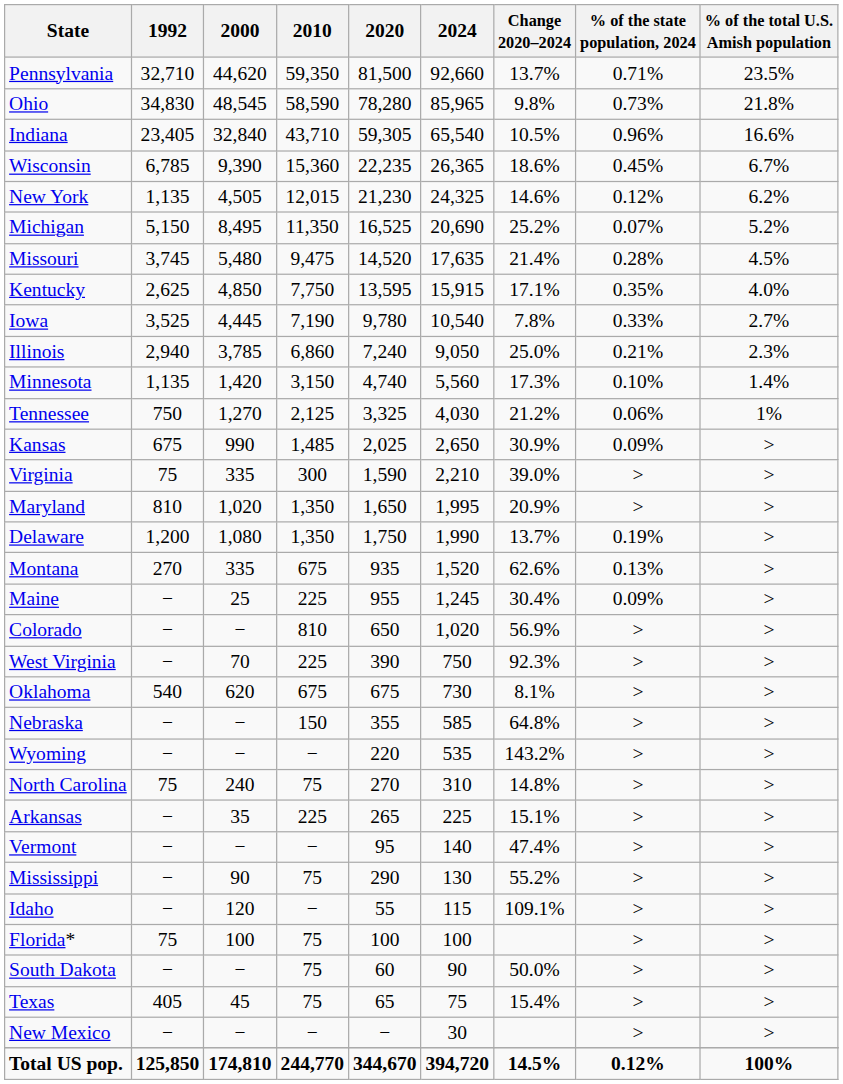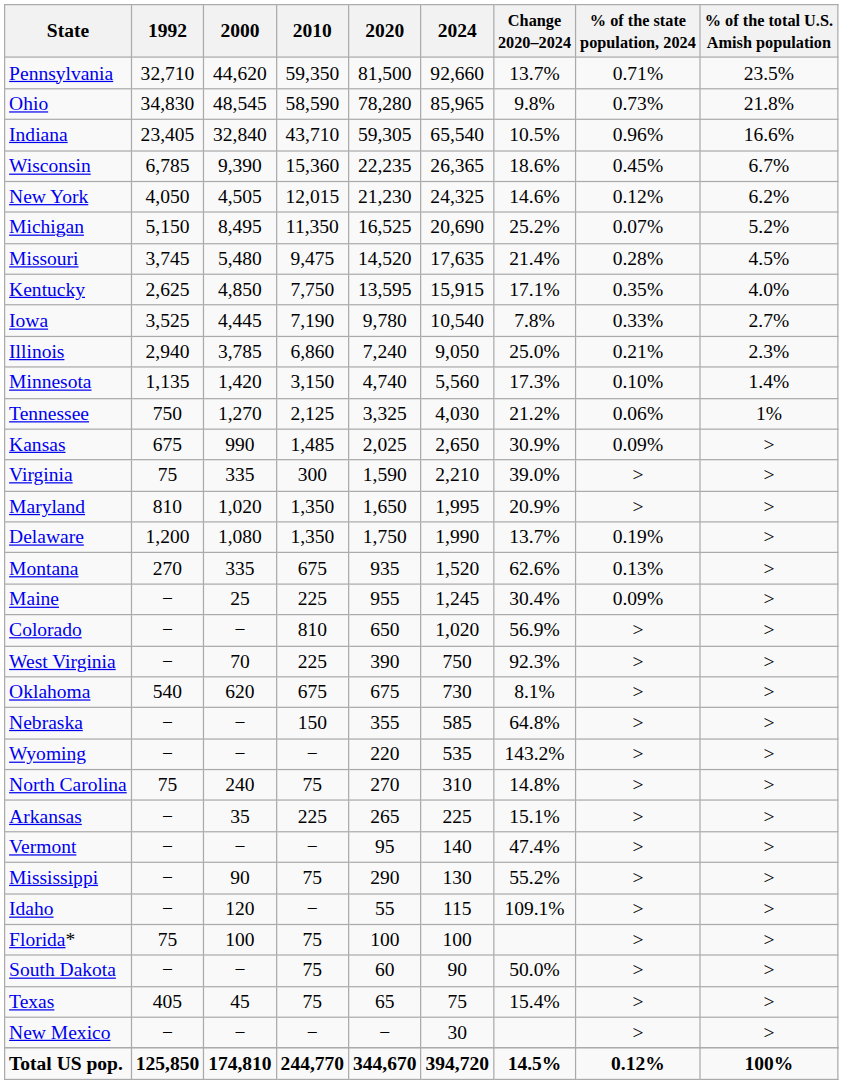New York | 1992: 1,135 -> 4,050
